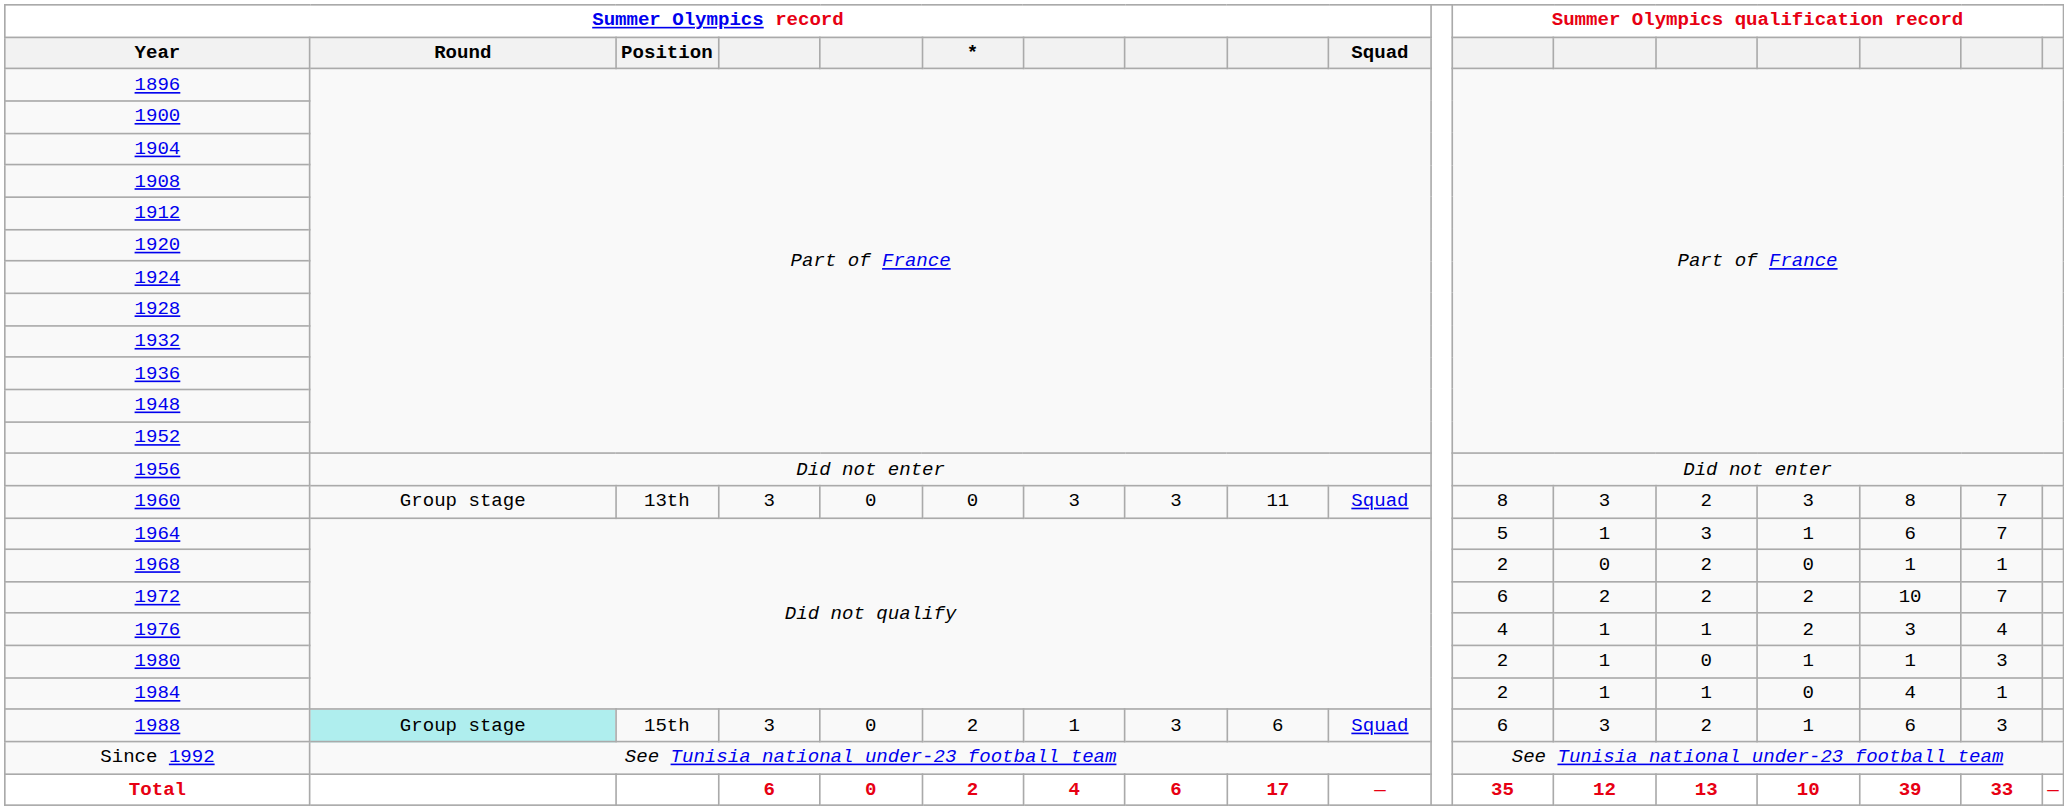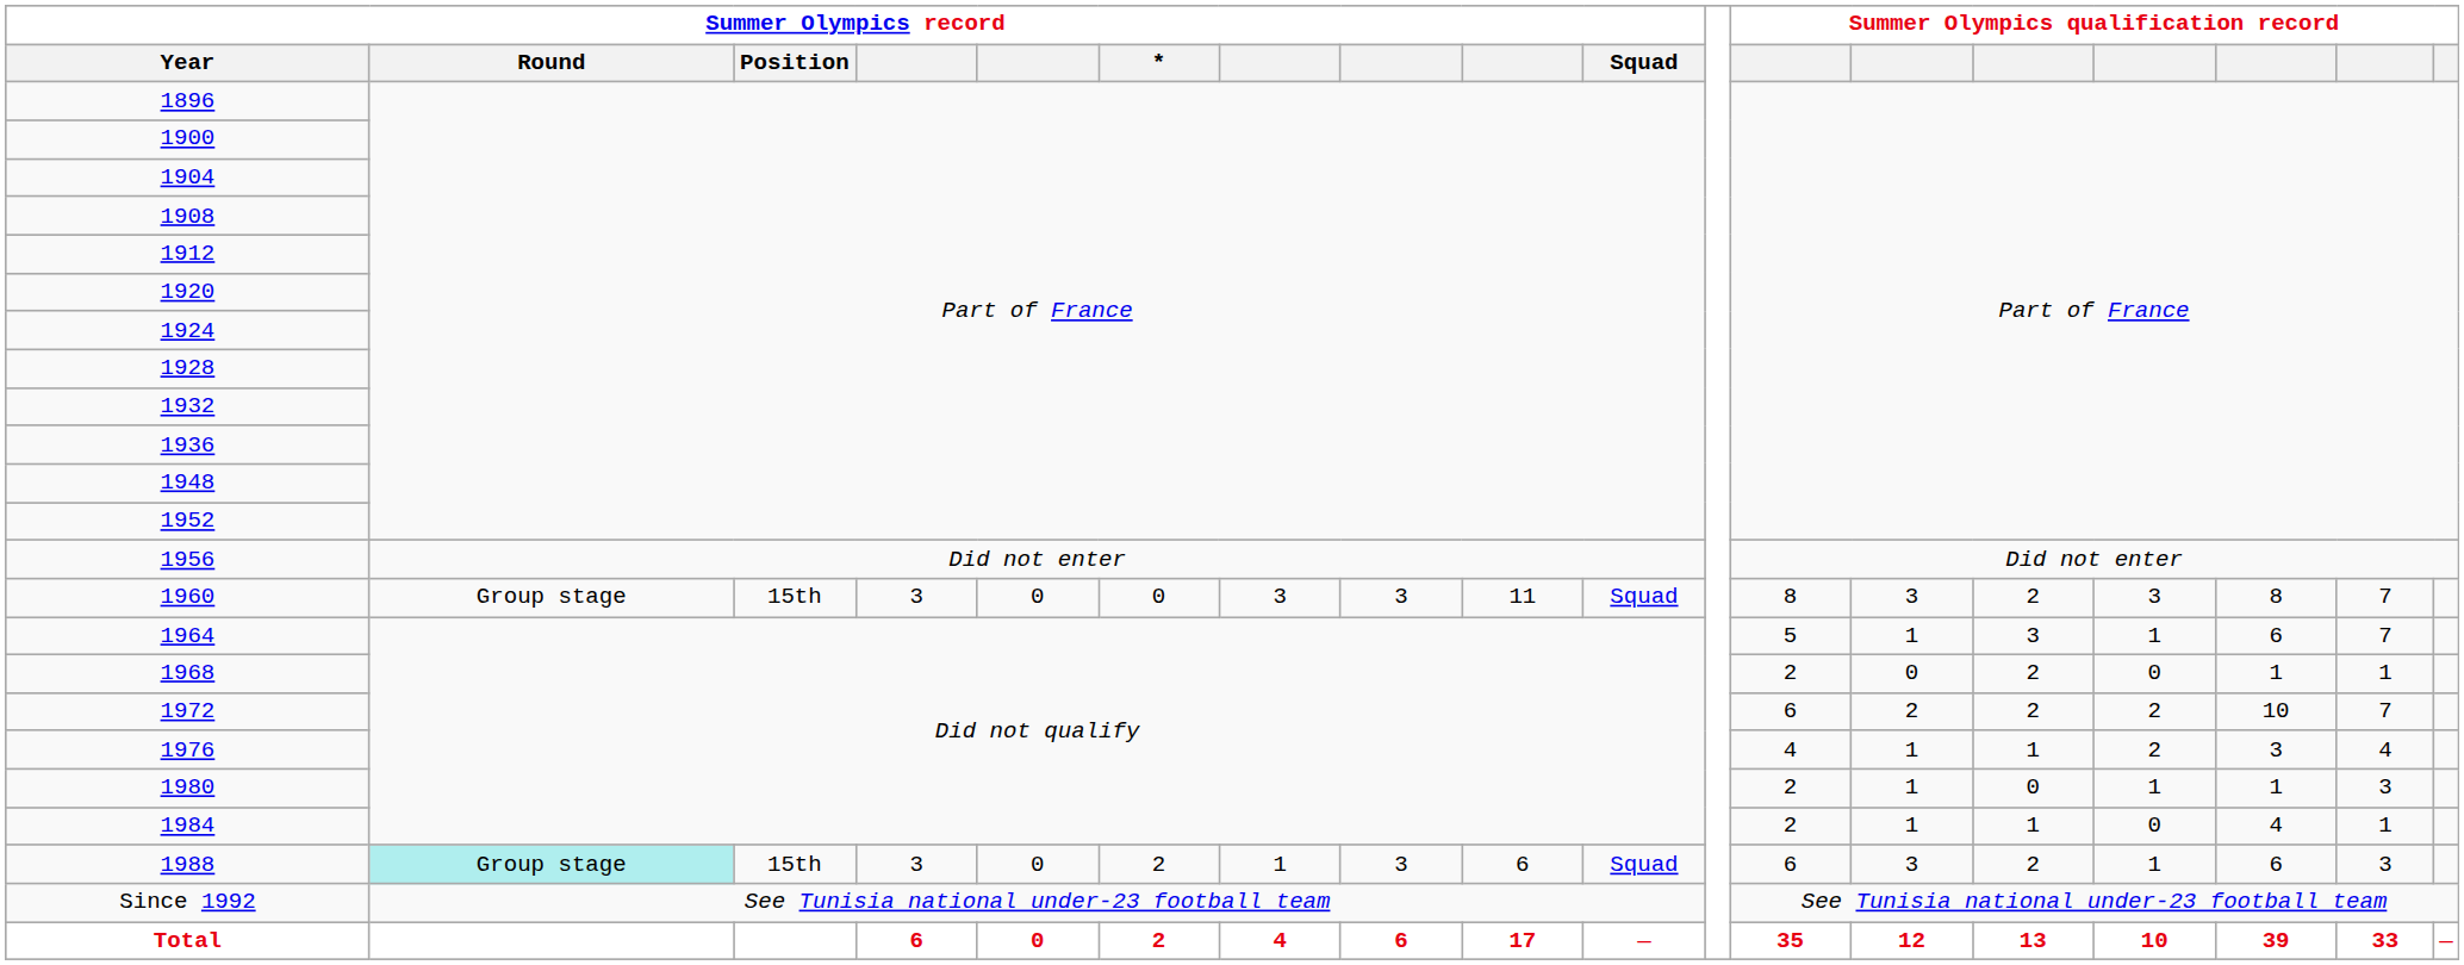1960 | Summer Olympics record / Position: 13th -> 15th
